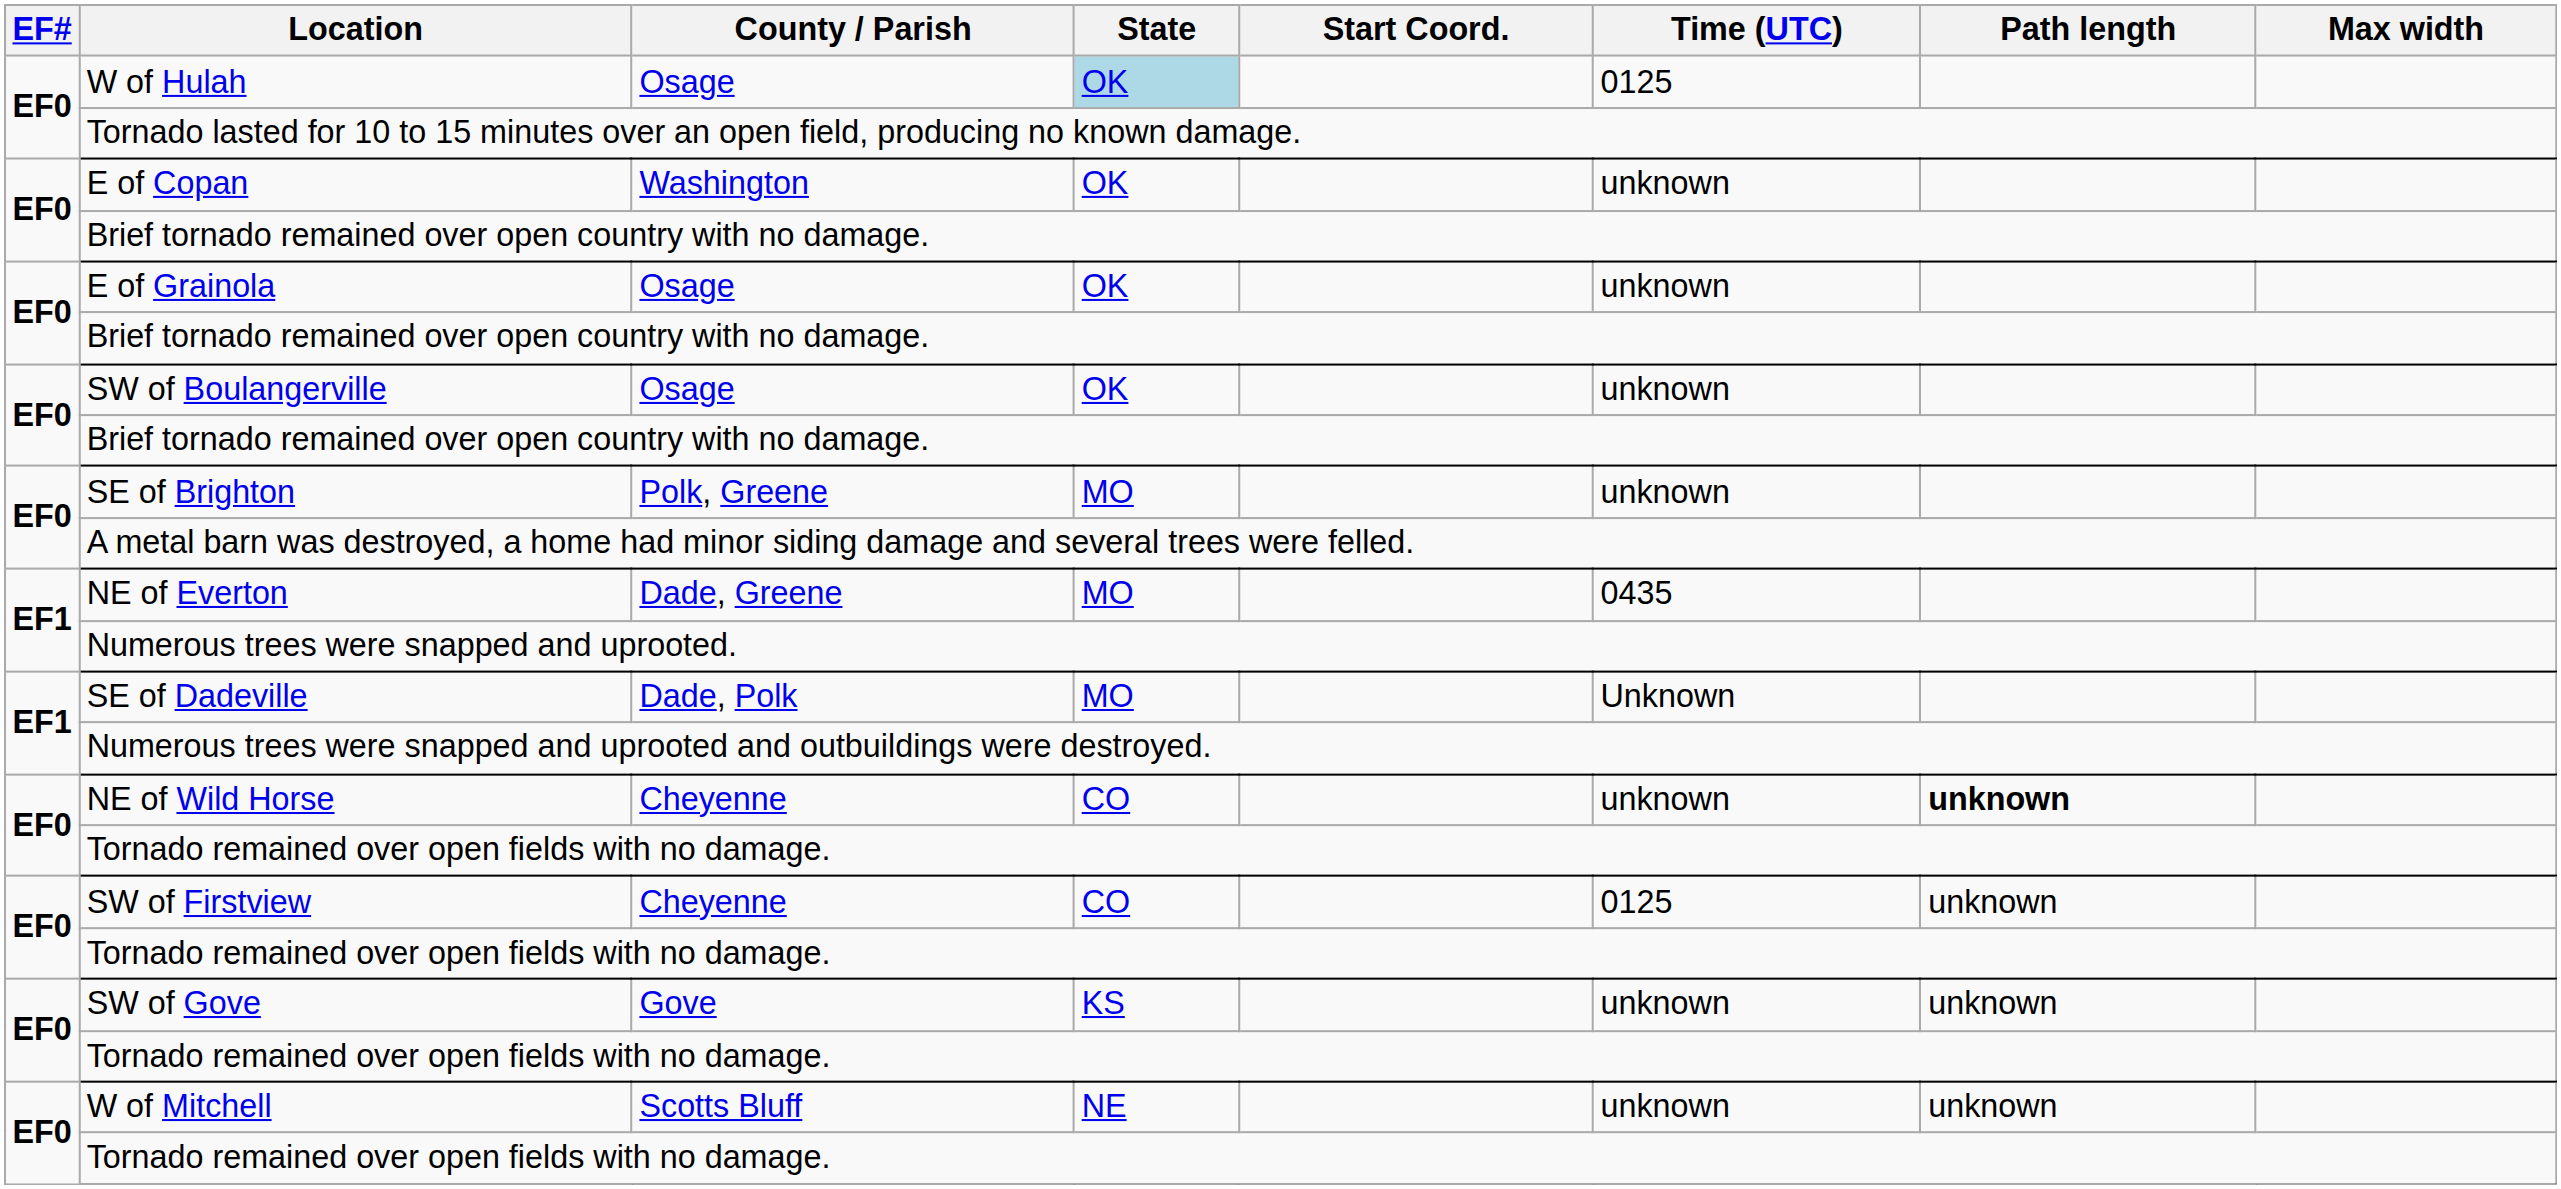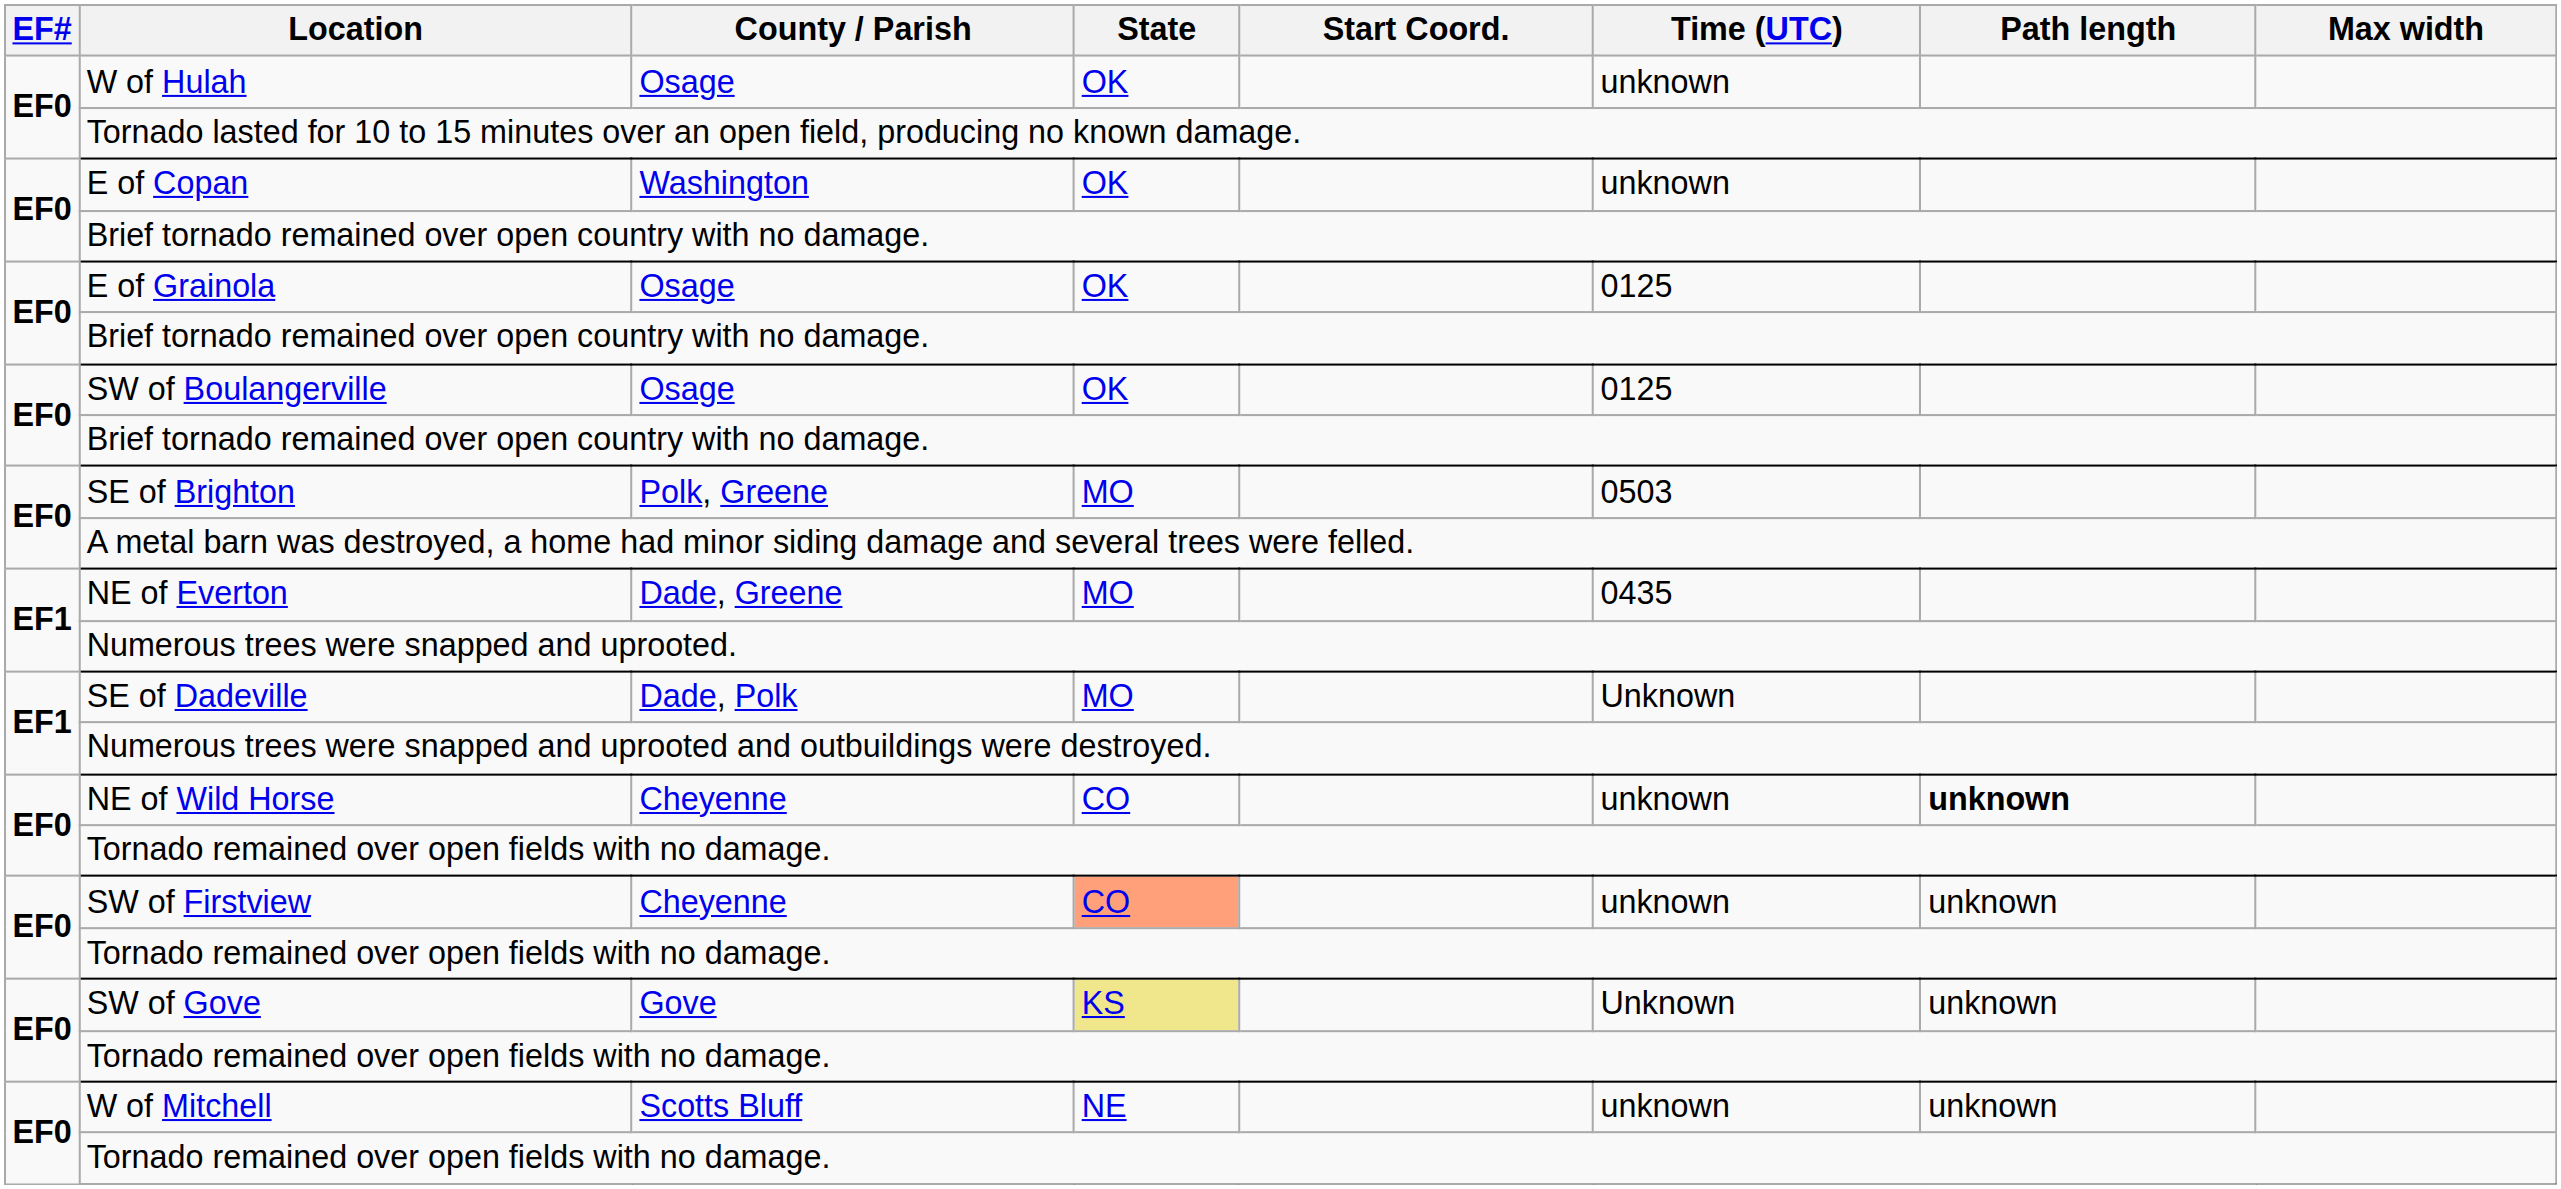W of Hulah | State: lightblue background -> no background
W of Hulah | Time (UTC): 0125 -> unknown
E of Grainola | Time (UTC): unknown -> 0125
SW of Boulangerville | Time (UTC): unknown -> 0125
SE of Brighton | Time (UTC): unknown -> 0503
SW of Firstview | State: no background -> lightsalmon background
SW of Firstview | Time (UTC): 0125 -> unknown
SW of Gove | State: no background -> khaki background
SW of Gove | Time (UTC): unknown -> Unknown
